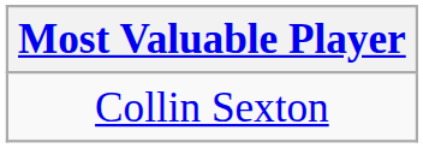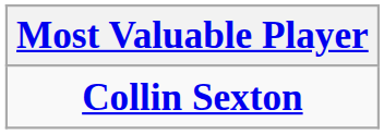row 2 | column 1: normal -> bold
